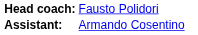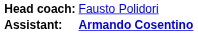Assistant: | column 2: normal -> bold
